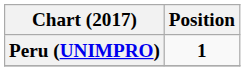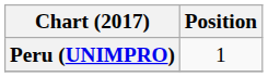Peru (UNIMPRO) | Position: bold -> normal
